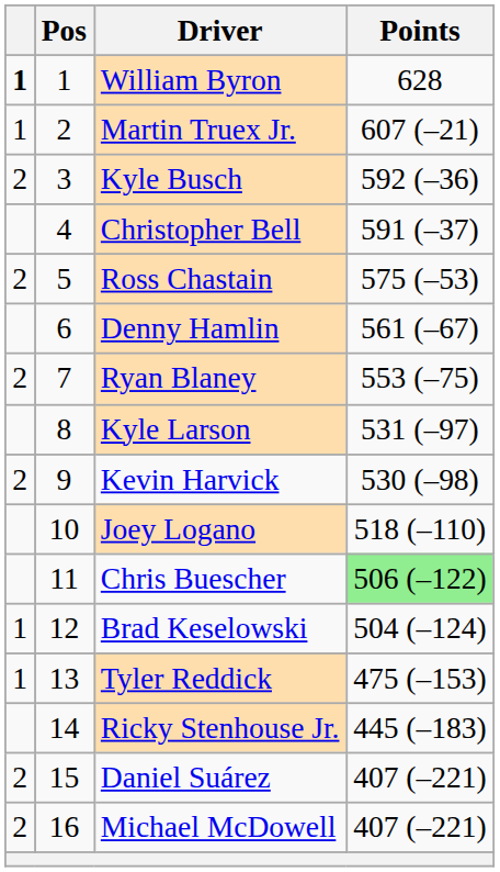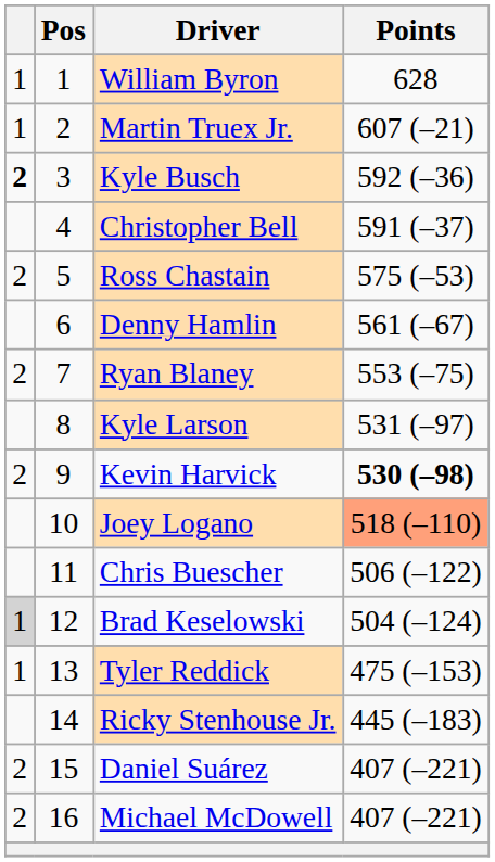William Byron | column 1: bold -> normal
Kyle Busch | column 1: normal -> bold
Kevin Harvick | Points: normal -> bold
Joey Logano | Points: no background -> lightsalmon background
Chris Buescher | Points: lightgreen background -> no background
Brad Keselowski | column 1: no background -> lightgrey background
